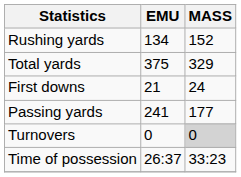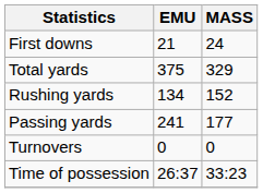rows swapped: First downs <-> Rushing yards
Turnovers | MASS: lightgrey background -> no background
